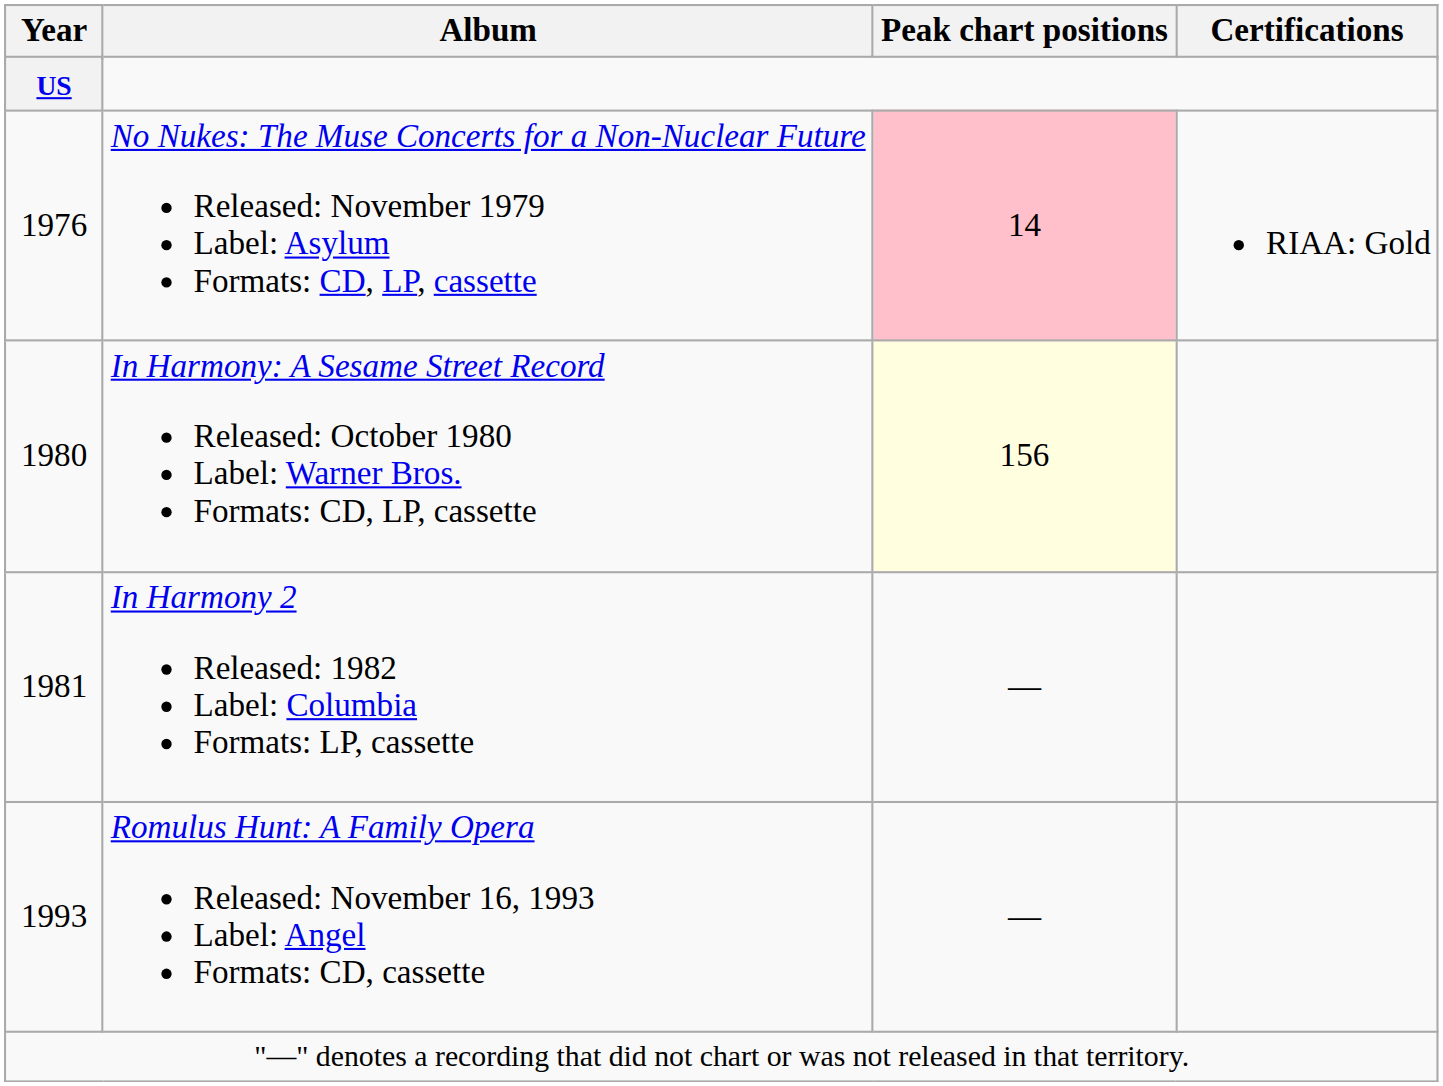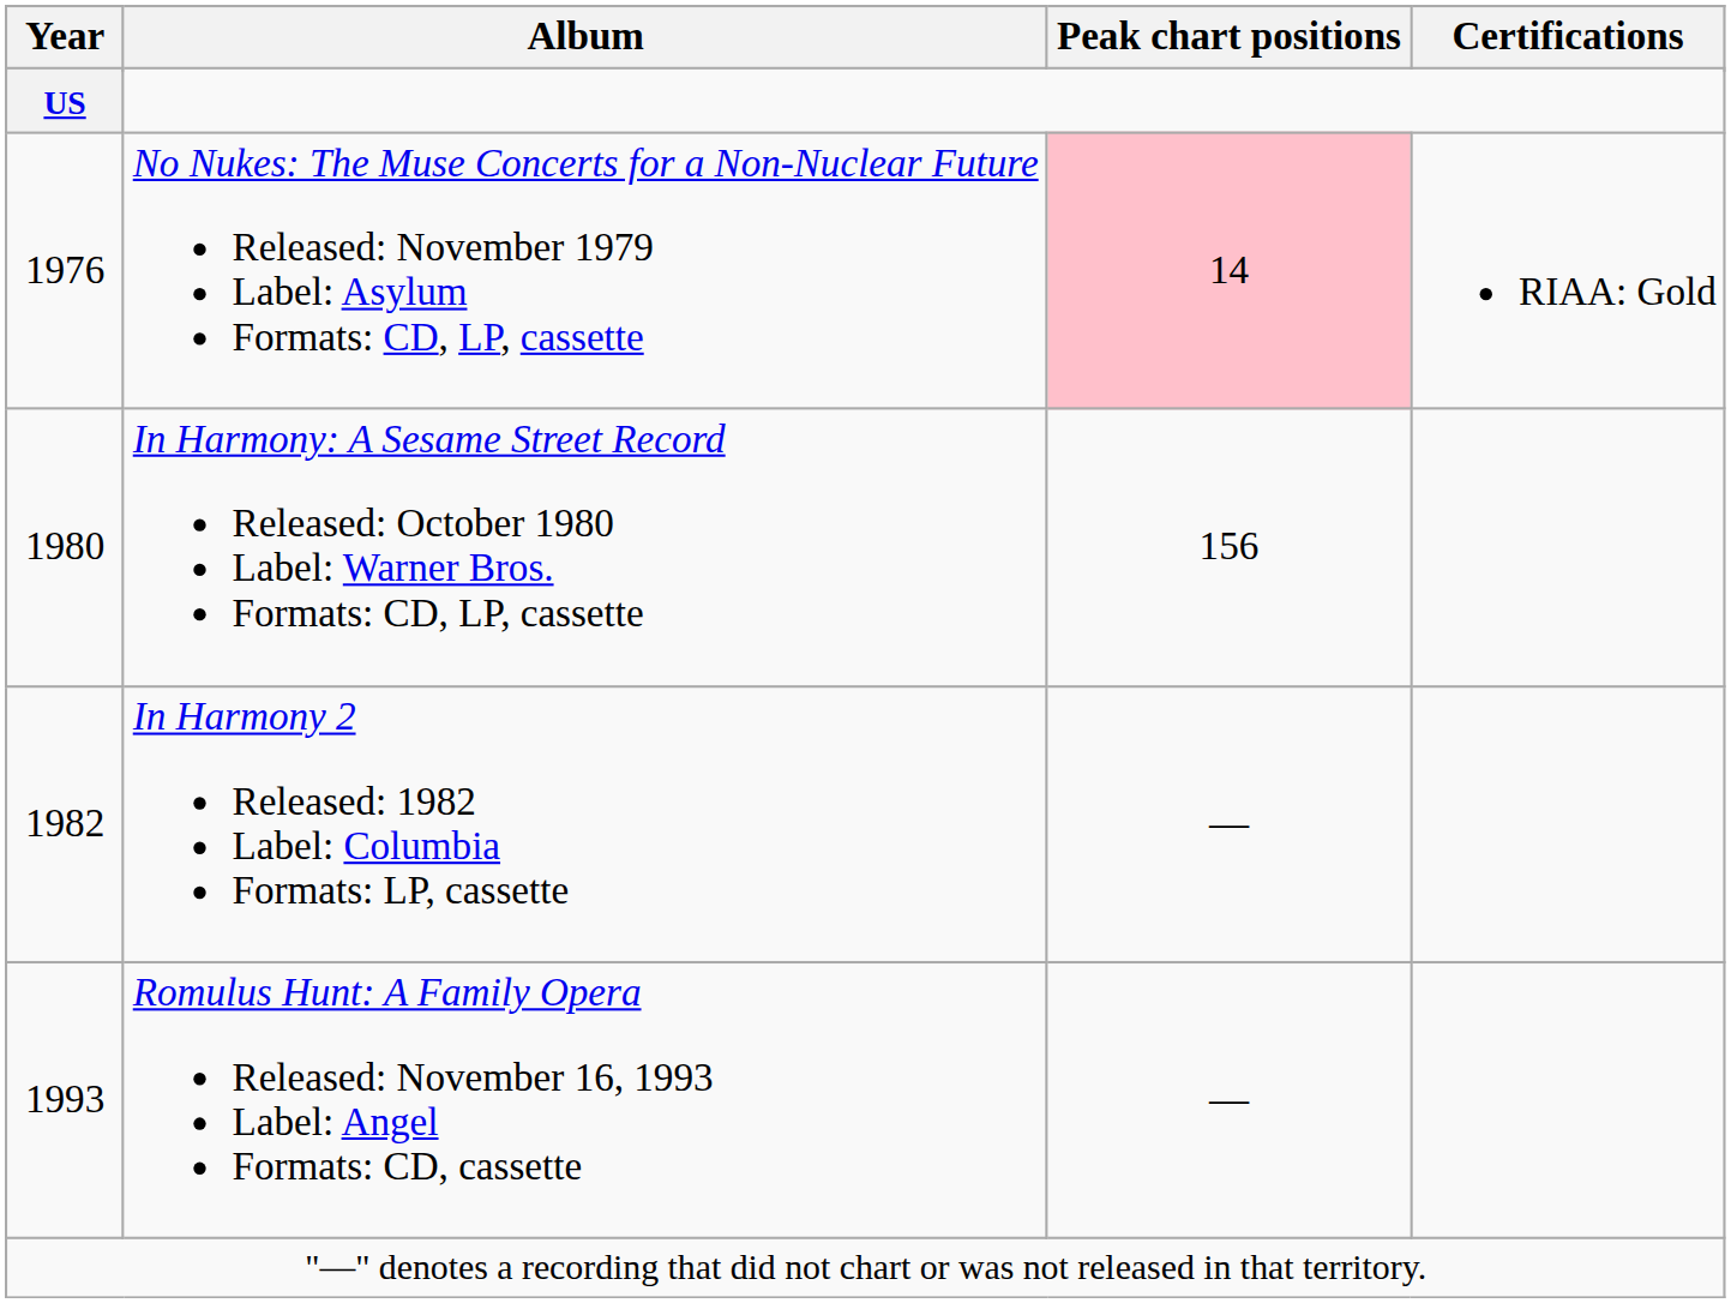row 4 | Peak chart positions: lightyellow background -> no background
row 5 | Year: 1981 -> 1982
